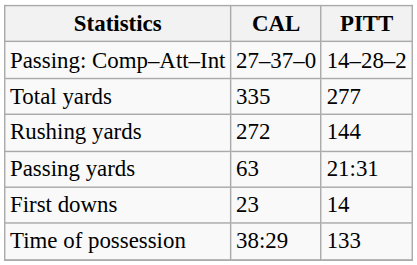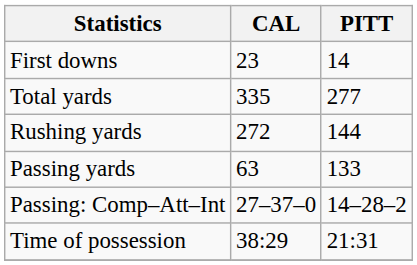rows swapped: First downs <-> Passing: Comp–Att–Int
Passing yards | PITT: 21:31 -> 133
Time of possession | PITT: 133 -> 21:31
